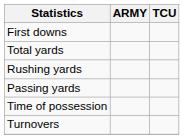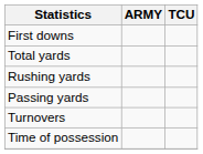rows swapped: Turnovers <-> Time of possession
